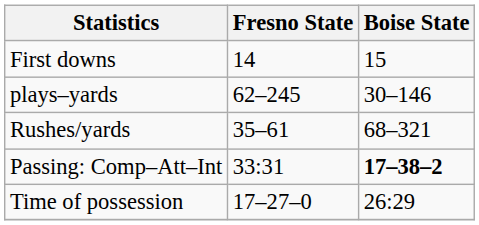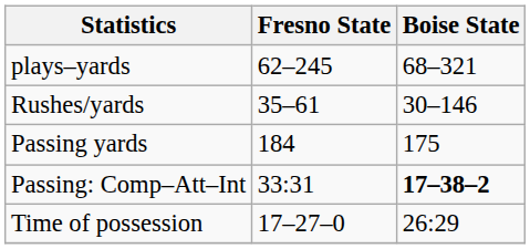- row: First downs | 14 | 15
plays–yards | Boise State: 30–146 -> 68–321
Rushes/yards | Boise State: 68–321 -> 30–146
+ row: Passing yards | 184 | 175
